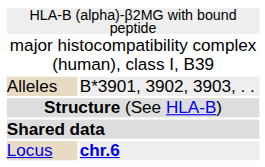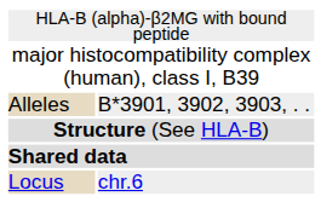Locus | column 2: bold -> normal
